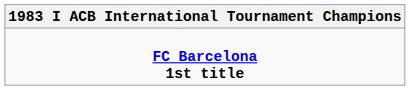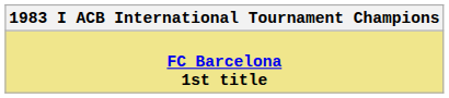row 2 | column 1: no background -> khaki background
